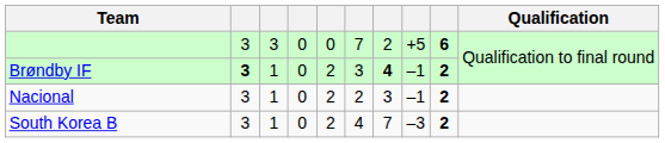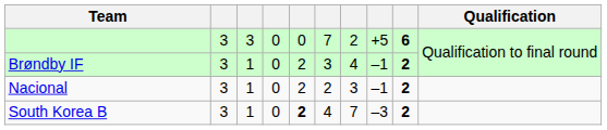Brøndby IF | column 2: bold -> normal
Brøndby IF | column 7: bold -> normal
South Korea B | column 5: normal -> bold
